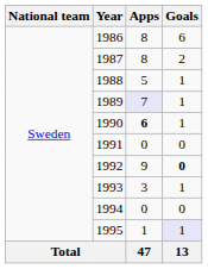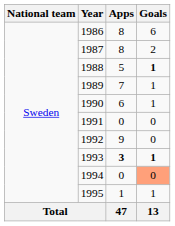1988 | Goals: normal -> bold
1989 | Apps: lavender background -> no background
1990 | Apps: bold -> normal
1992 | Goals: bold -> normal
1993 | Apps: normal -> bold
1993 | Goals: normal -> bold
1994 | Goals: no background -> lightsalmon background
1995 | Goals: lavender background -> no background
